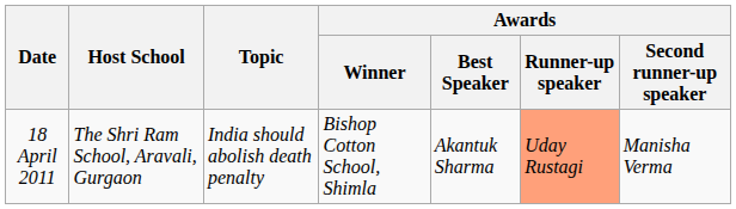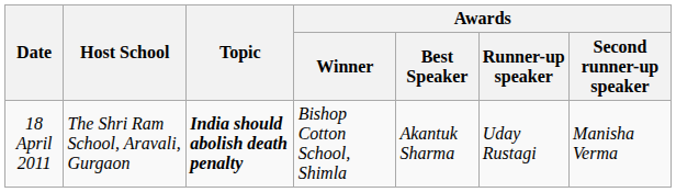18 April 2011 | Topic: normal -> bold
18 April 2011 | Awards / Runner-up speaker: lightsalmon background -> no background
